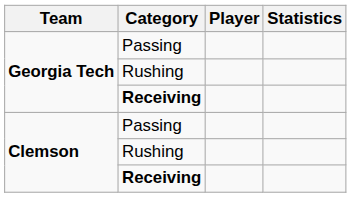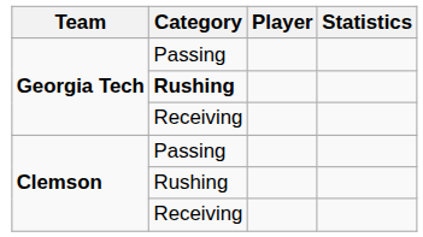Georgia Tech / Rushing | Category: normal -> bold
Georgia Tech / Receiving | Category: bold -> normal
Clemson / Receiving | Category: bold -> normal
